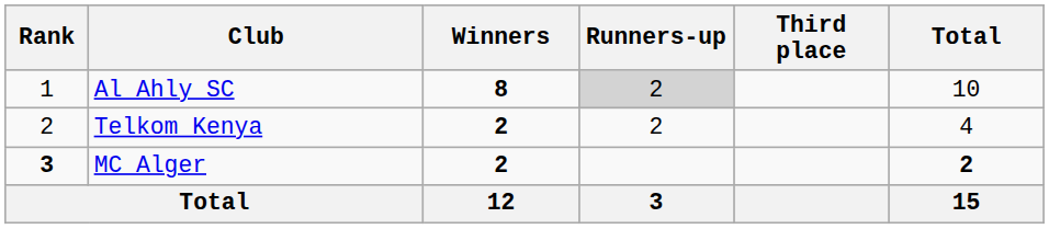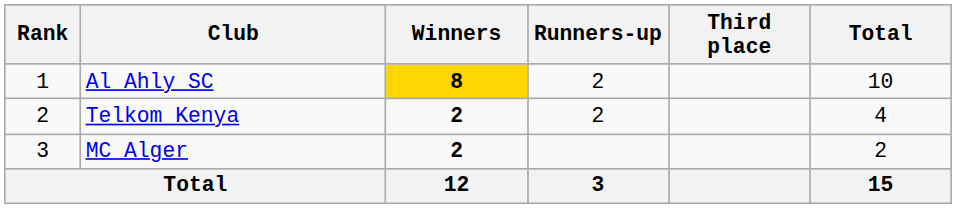Al Ahly SC | Winners: no background -> gold background
Al Ahly SC | Runners-up: lightgrey background -> no background
MC Alger | Rank: bold -> normal
MC Alger | Total: bold -> normal
